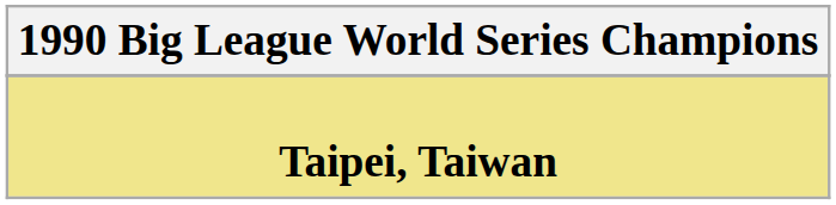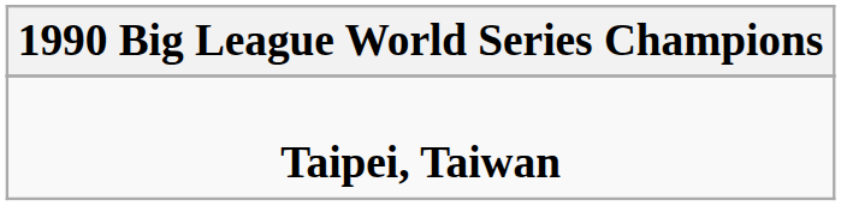row 2 | column 1: khaki background -> no background
